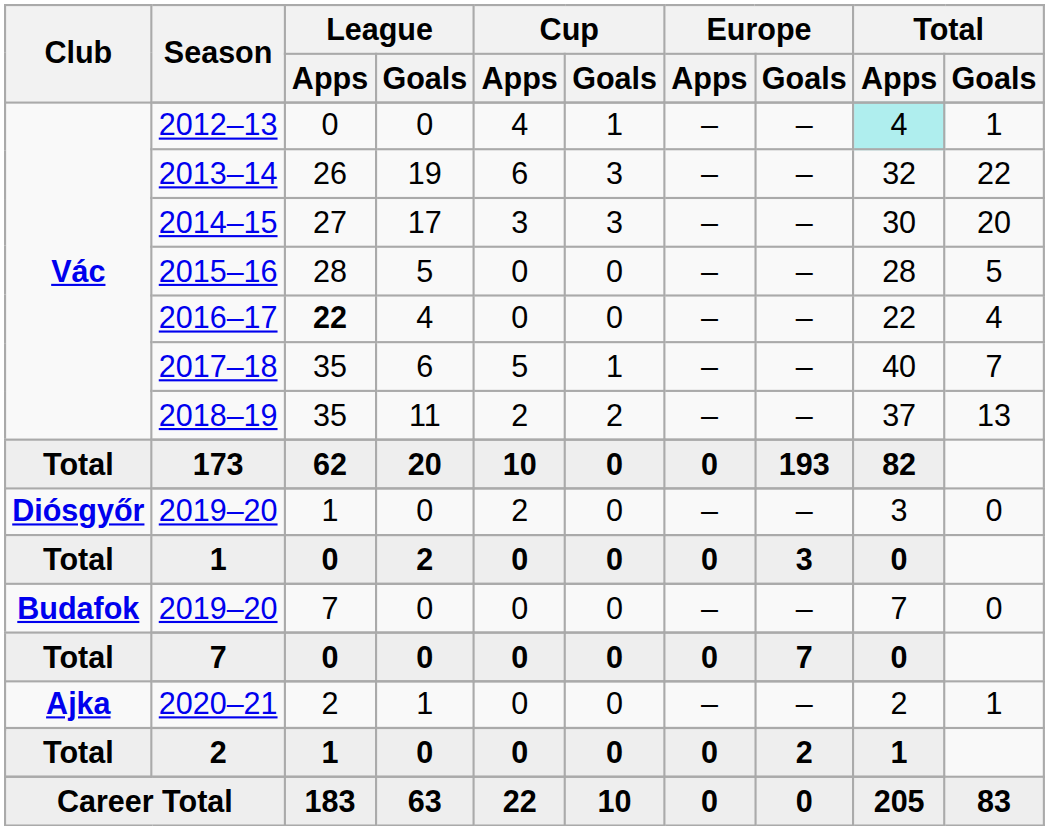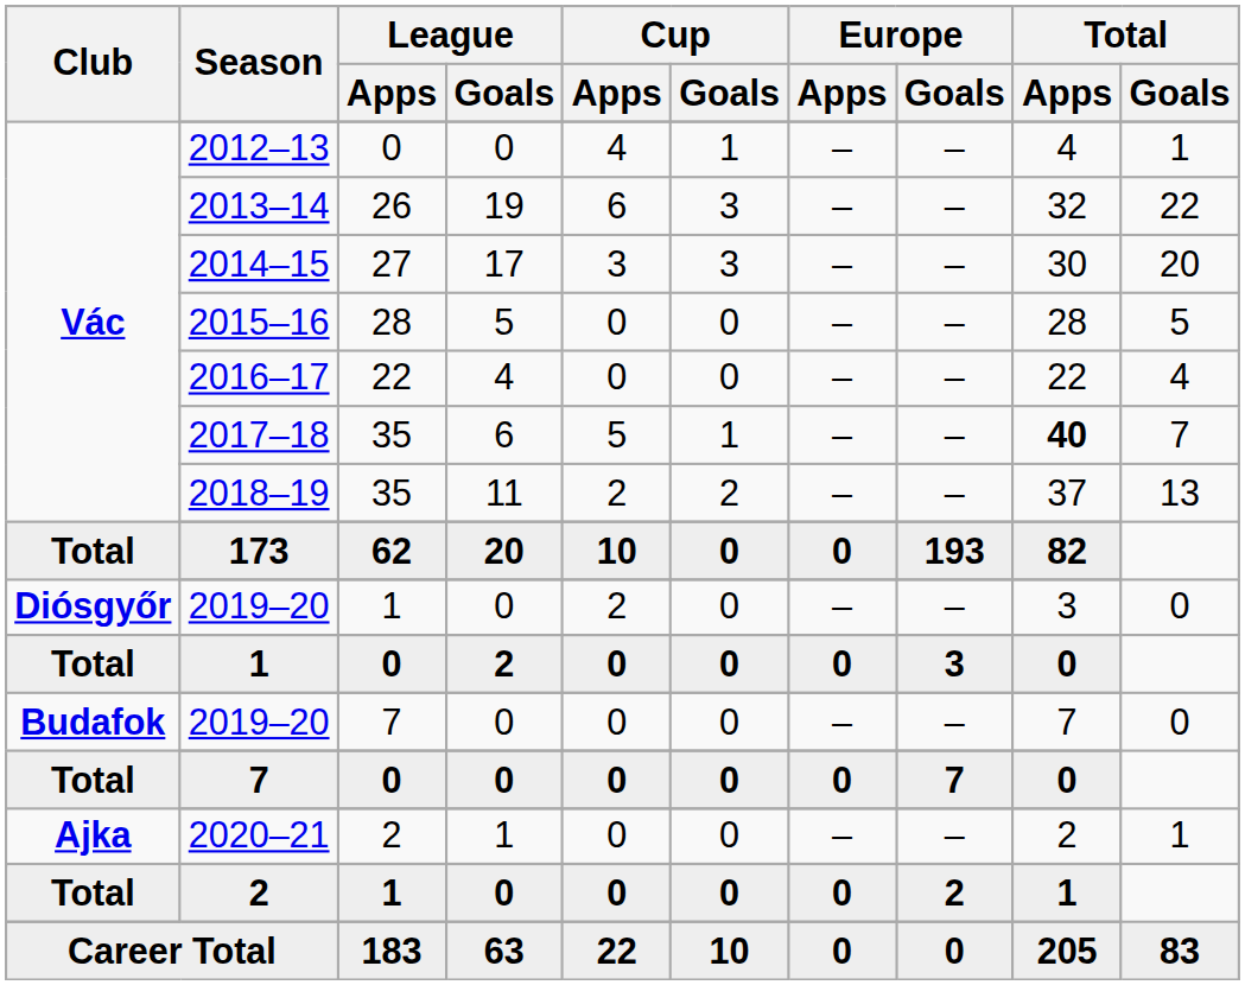2012–13 | Total / Apps: paleturquoise background -> no background
2016–17 | League / Apps: bold -> normal
2017–18 | Total / Apps: normal -> bold
